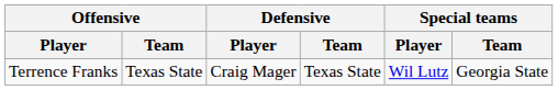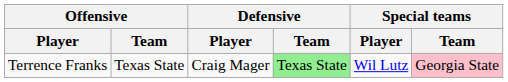Terrence Franks | Defensive / Team: no background -> lightgreen background
Terrence Franks | Special teams / Team: no background -> pink background
